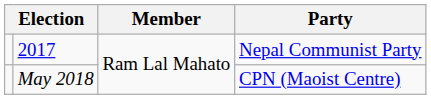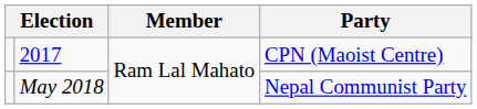2017 | Party: Nepal Communist Party -> CPN (Maoist Centre)
May 2018 | Party: CPN (Maoist Centre) -> Nepal Communist Party
